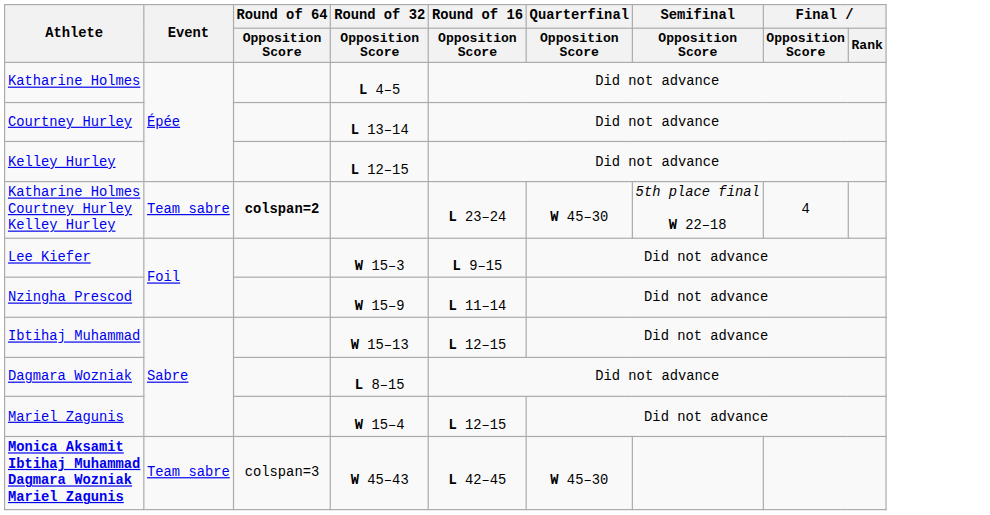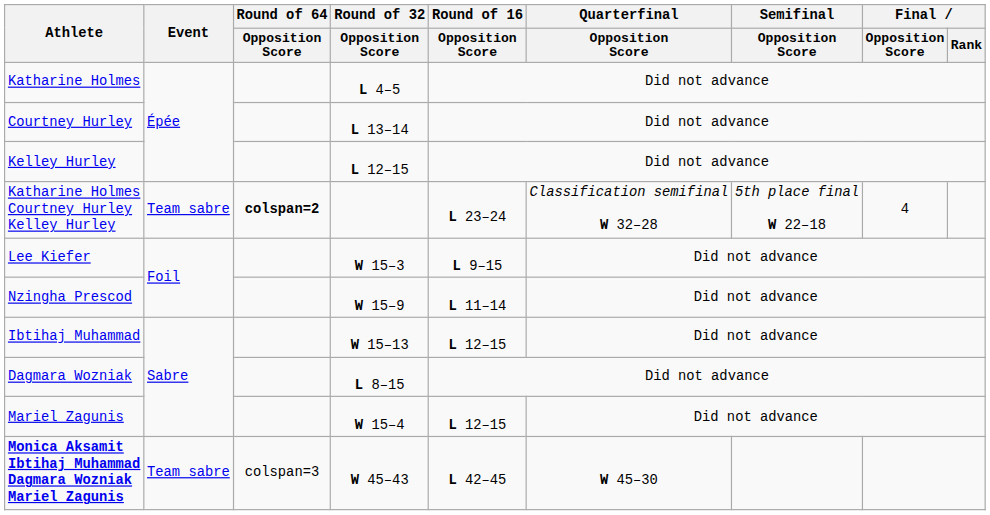Katharine Holmes Courtney Hurley Kelley Hurley | Quarterfinal / Opposition Score: W 45–30 -> Classification semifinal W 32–28
